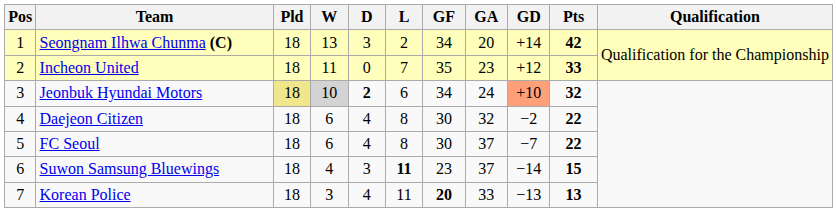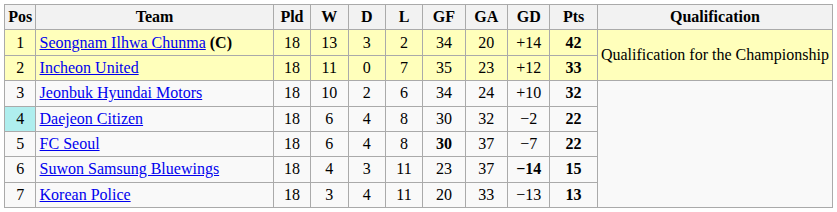Jeonbuk Hyundai Motors | Pld: khaki background -> no background
Jeonbuk Hyundai Motors | W: lightgrey background -> no background
Jeonbuk Hyundai Motors | D: bold -> normal
Jeonbuk Hyundai Motors | GD: lightsalmon background -> no background
Daejeon Citizen | Pos: no background -> paleturquoise background
FC Seoul | GF: normal -> bold
Suwon Samsung Bluewings | L: bold -> normal
Suwon Samsung Bluewings | GD: normal -> bold
Korean Police | GF: bold -> normal
